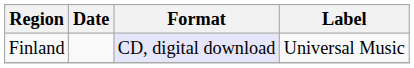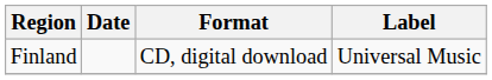Finland | Format: lavender background -> no background
